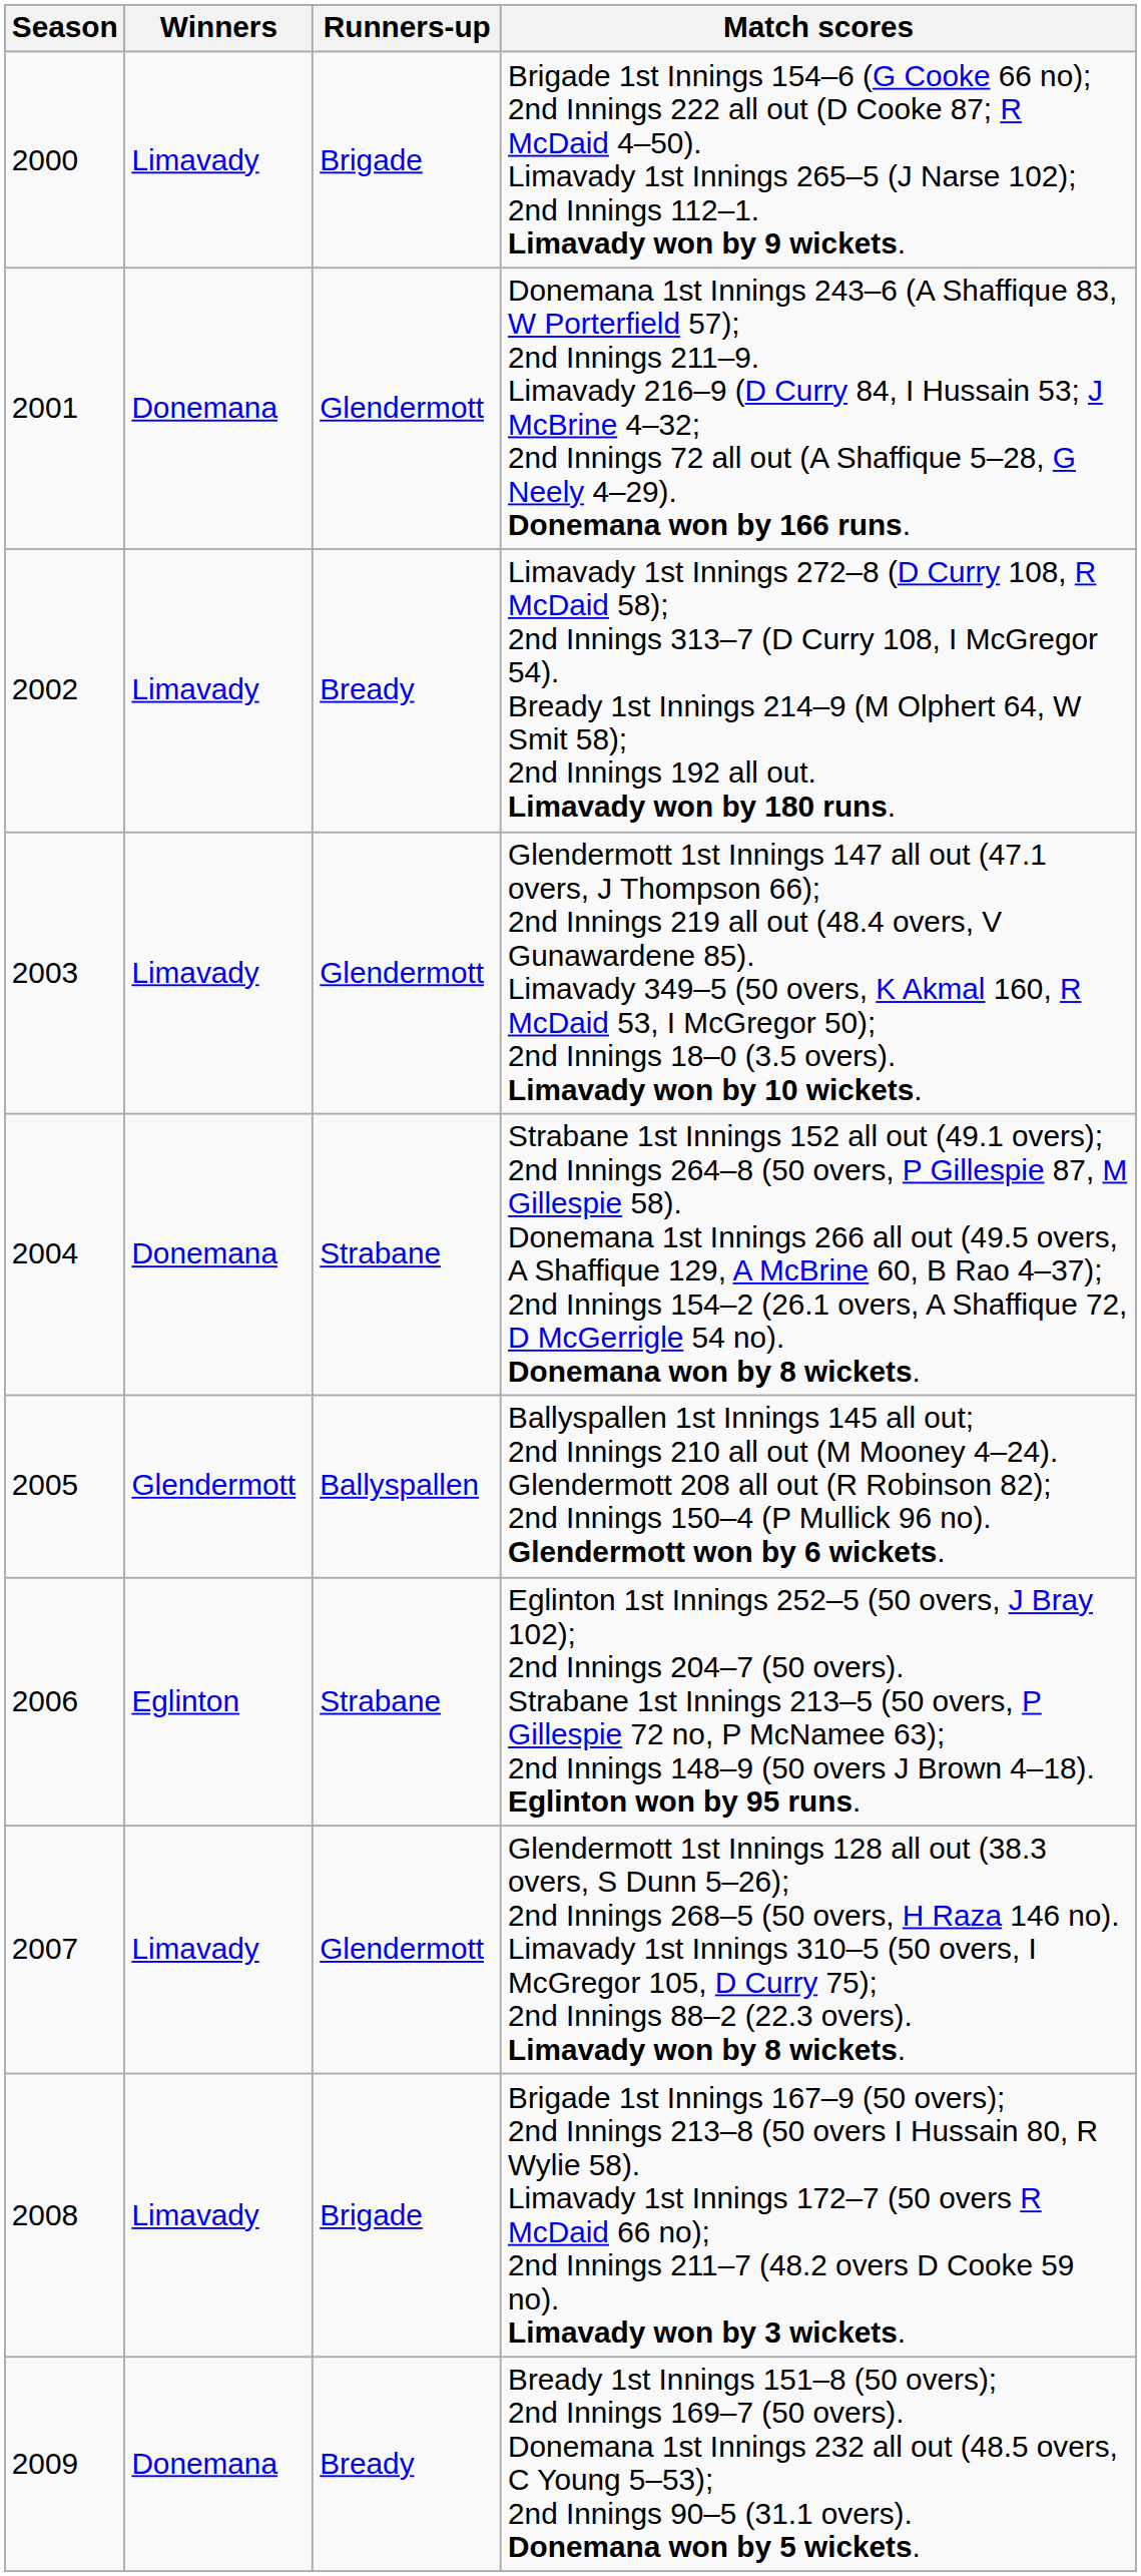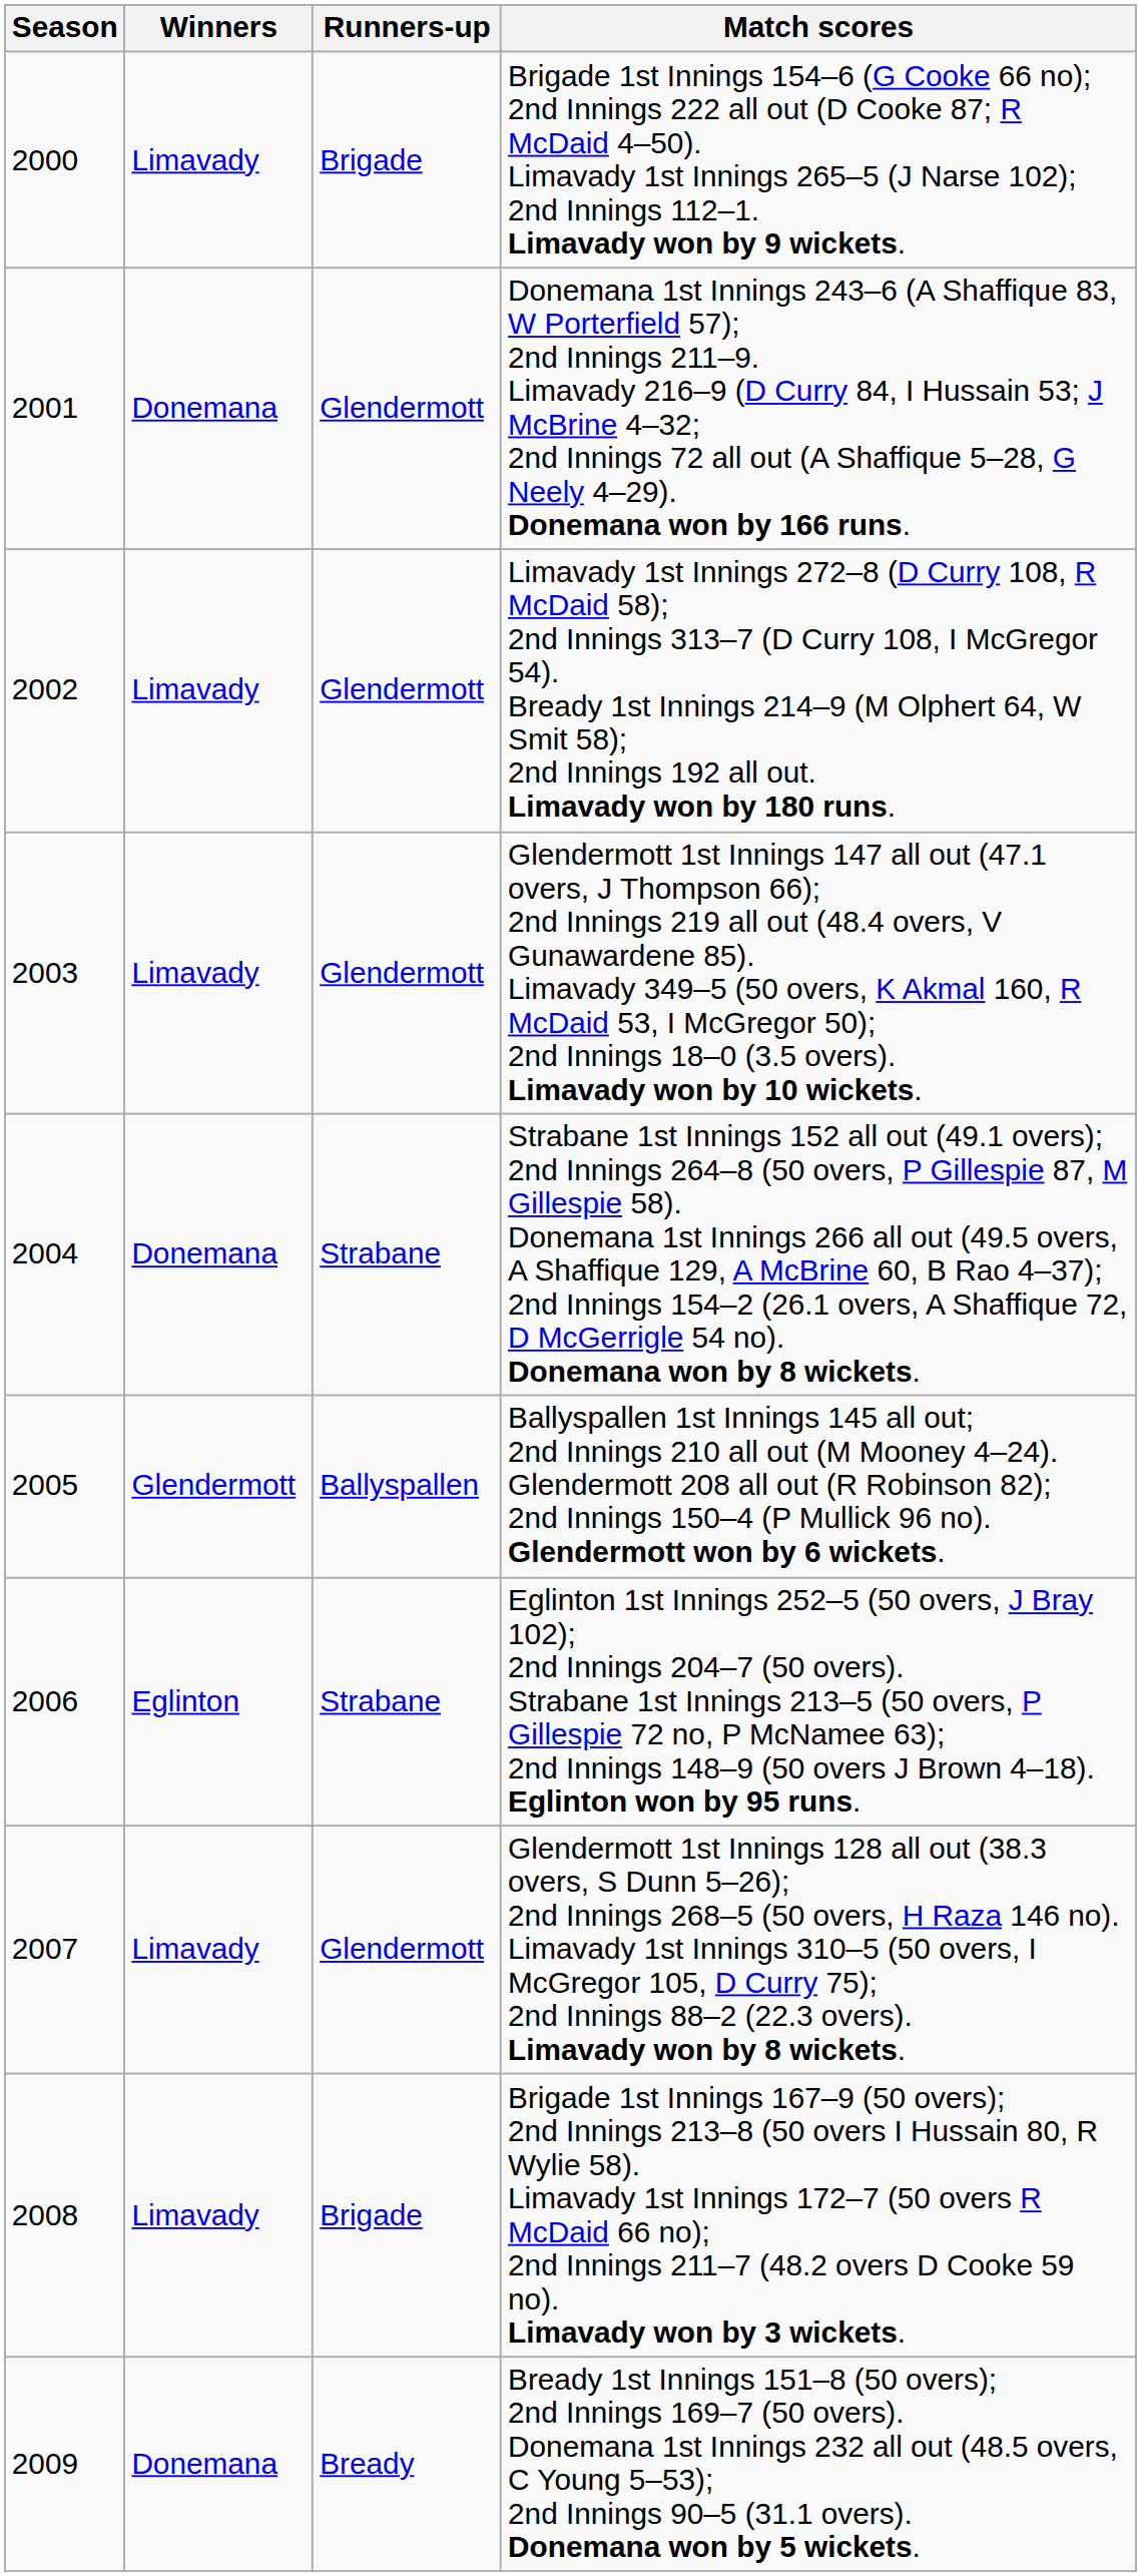row 4 | Runners-up: Bready -> Glendermott
